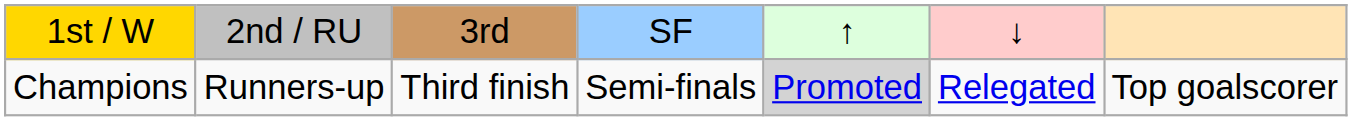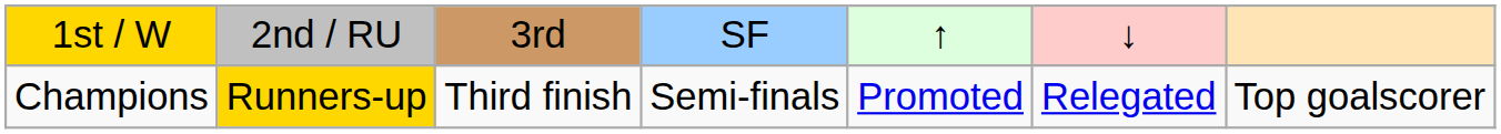Champions | column 2: no background -> gold background
Champions | column 5: lightgrey background -> no background
